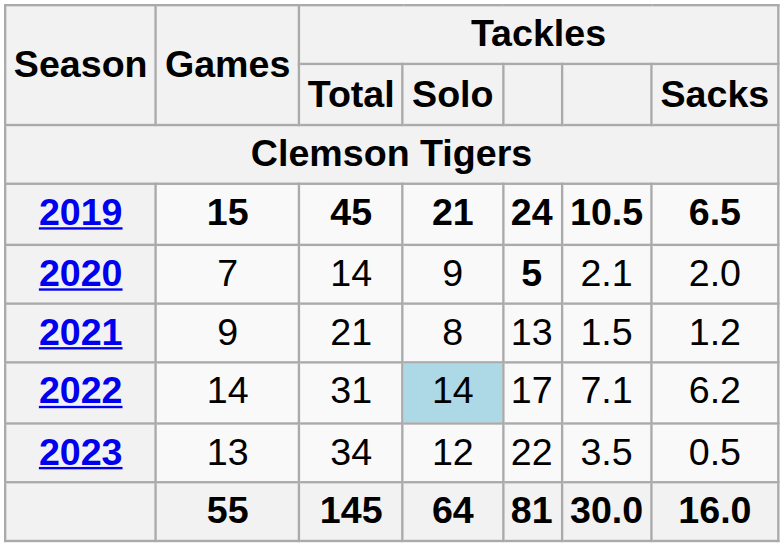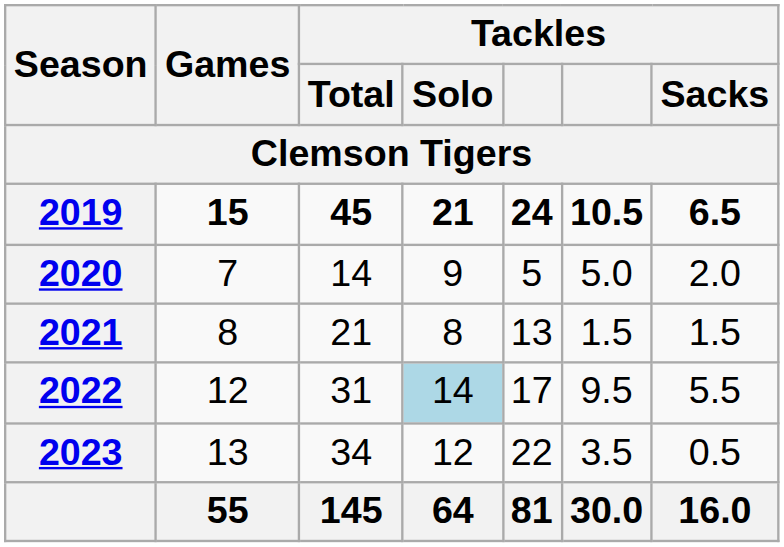2020 | column 5: bold -> normal
2020 | column 6: 2.1 -> 5.0
2021 | Games: 9 -> 8
2021 | Tackles / Sacks: 1.2 -> 1.5
2022 | Games: 14 -> 12
2022 | column 6: 7.1 -> 9.5
2022 | Tackles / Sacks: 6.2 -> 5.5
